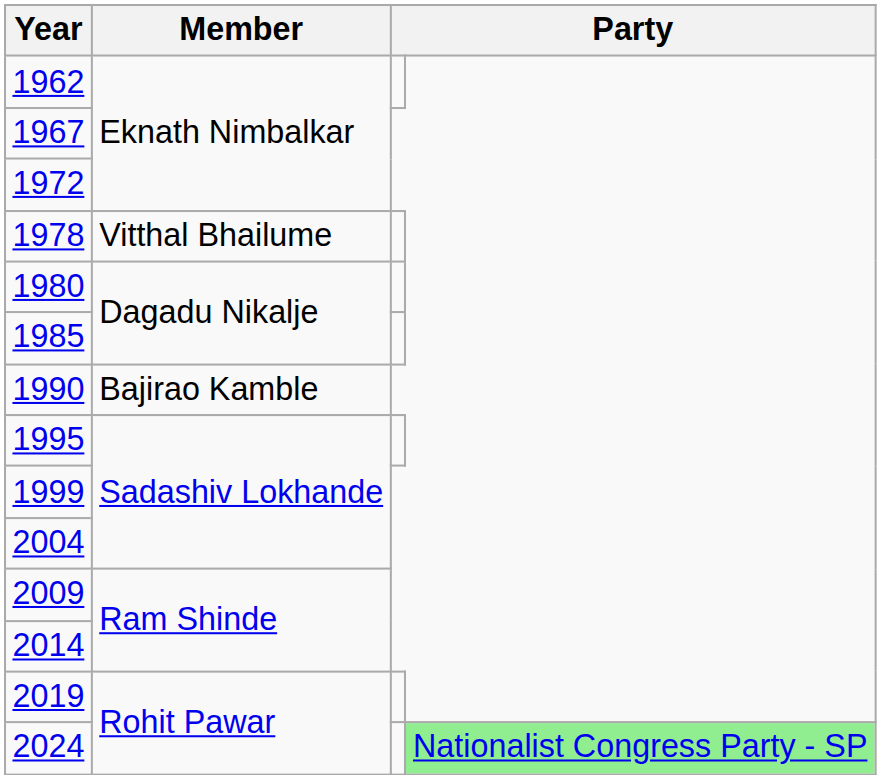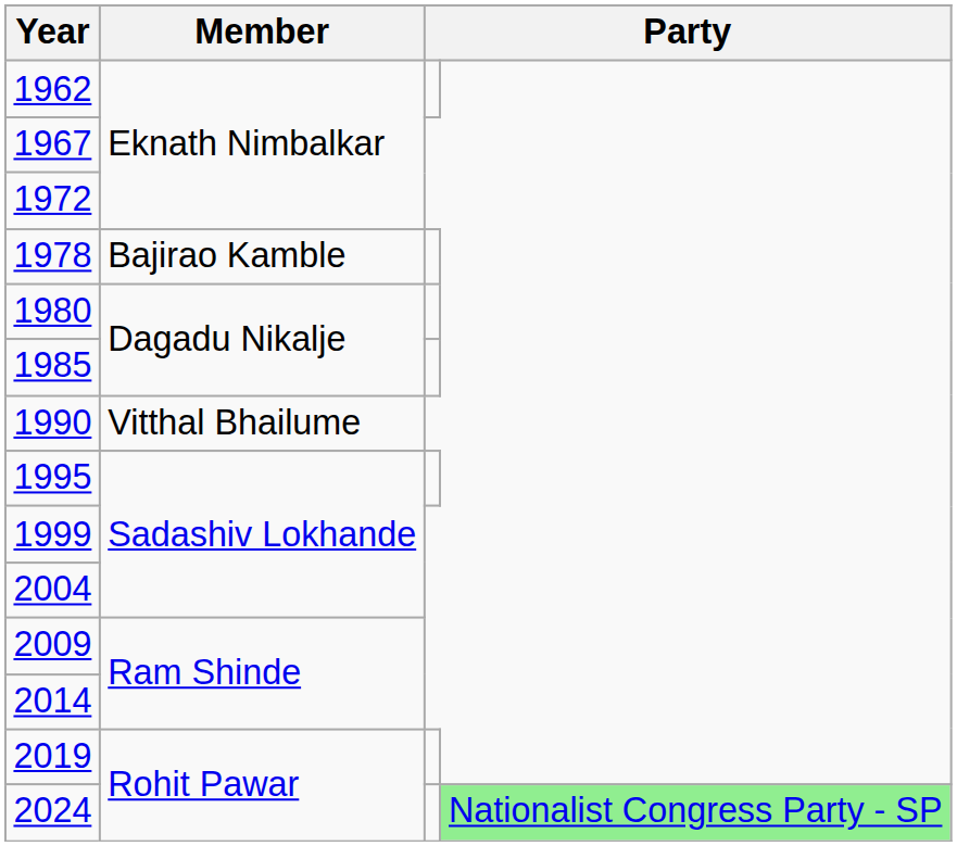1978 | Member: Vitthal Bhailume -> Bajirao Kamble
1990 | Member: Bajirao Kamble -> Vitthal Bhailume
